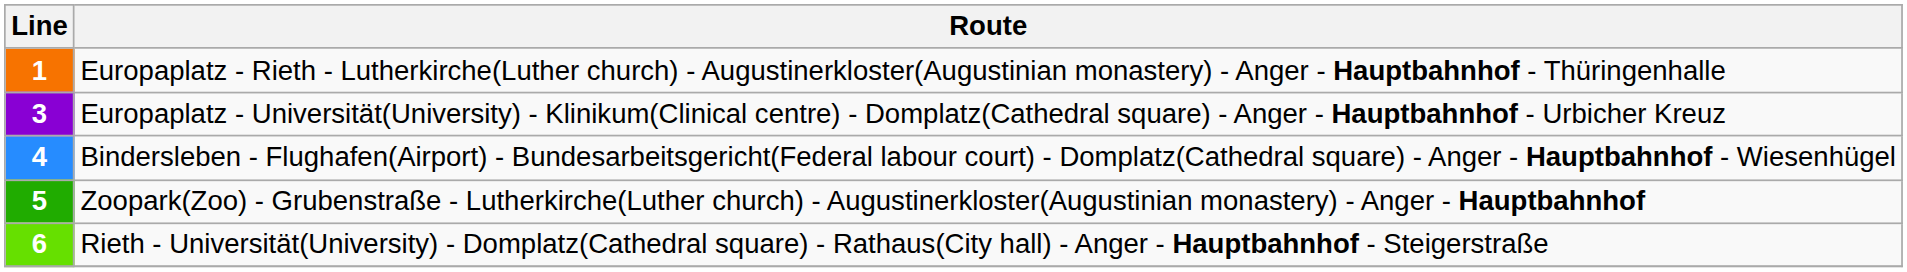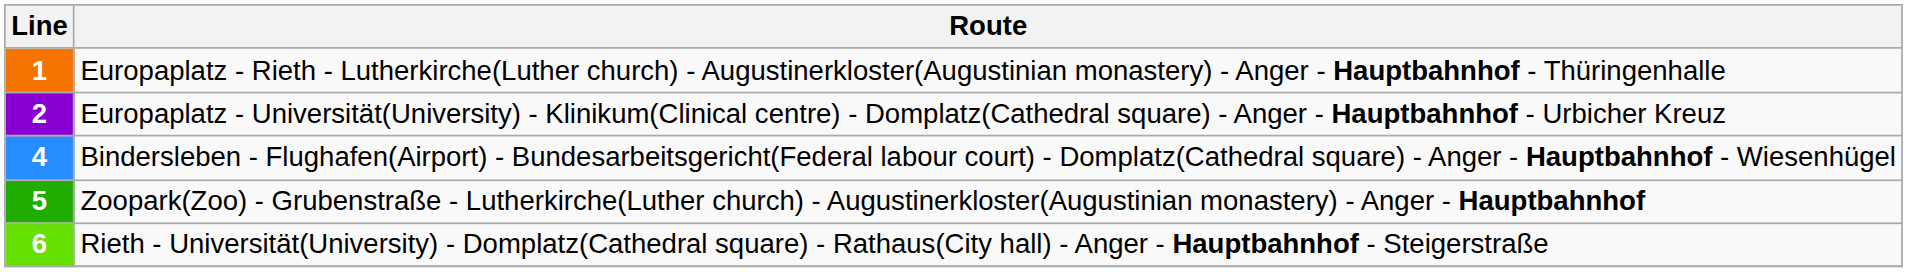row 3 | Line: 3 -> 2
